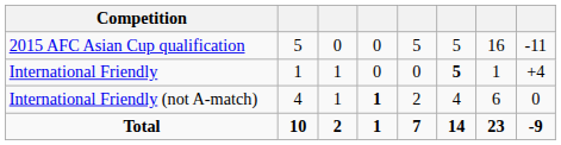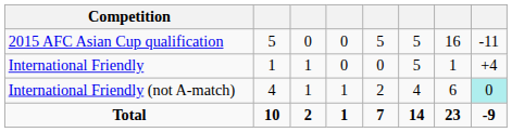International Friendly | column 6: bold -> normal
International Friendly (not A-match) | column 4: bold -> normal
International Friendly (not A-match) | column 8: no background -> paleturquoise background
